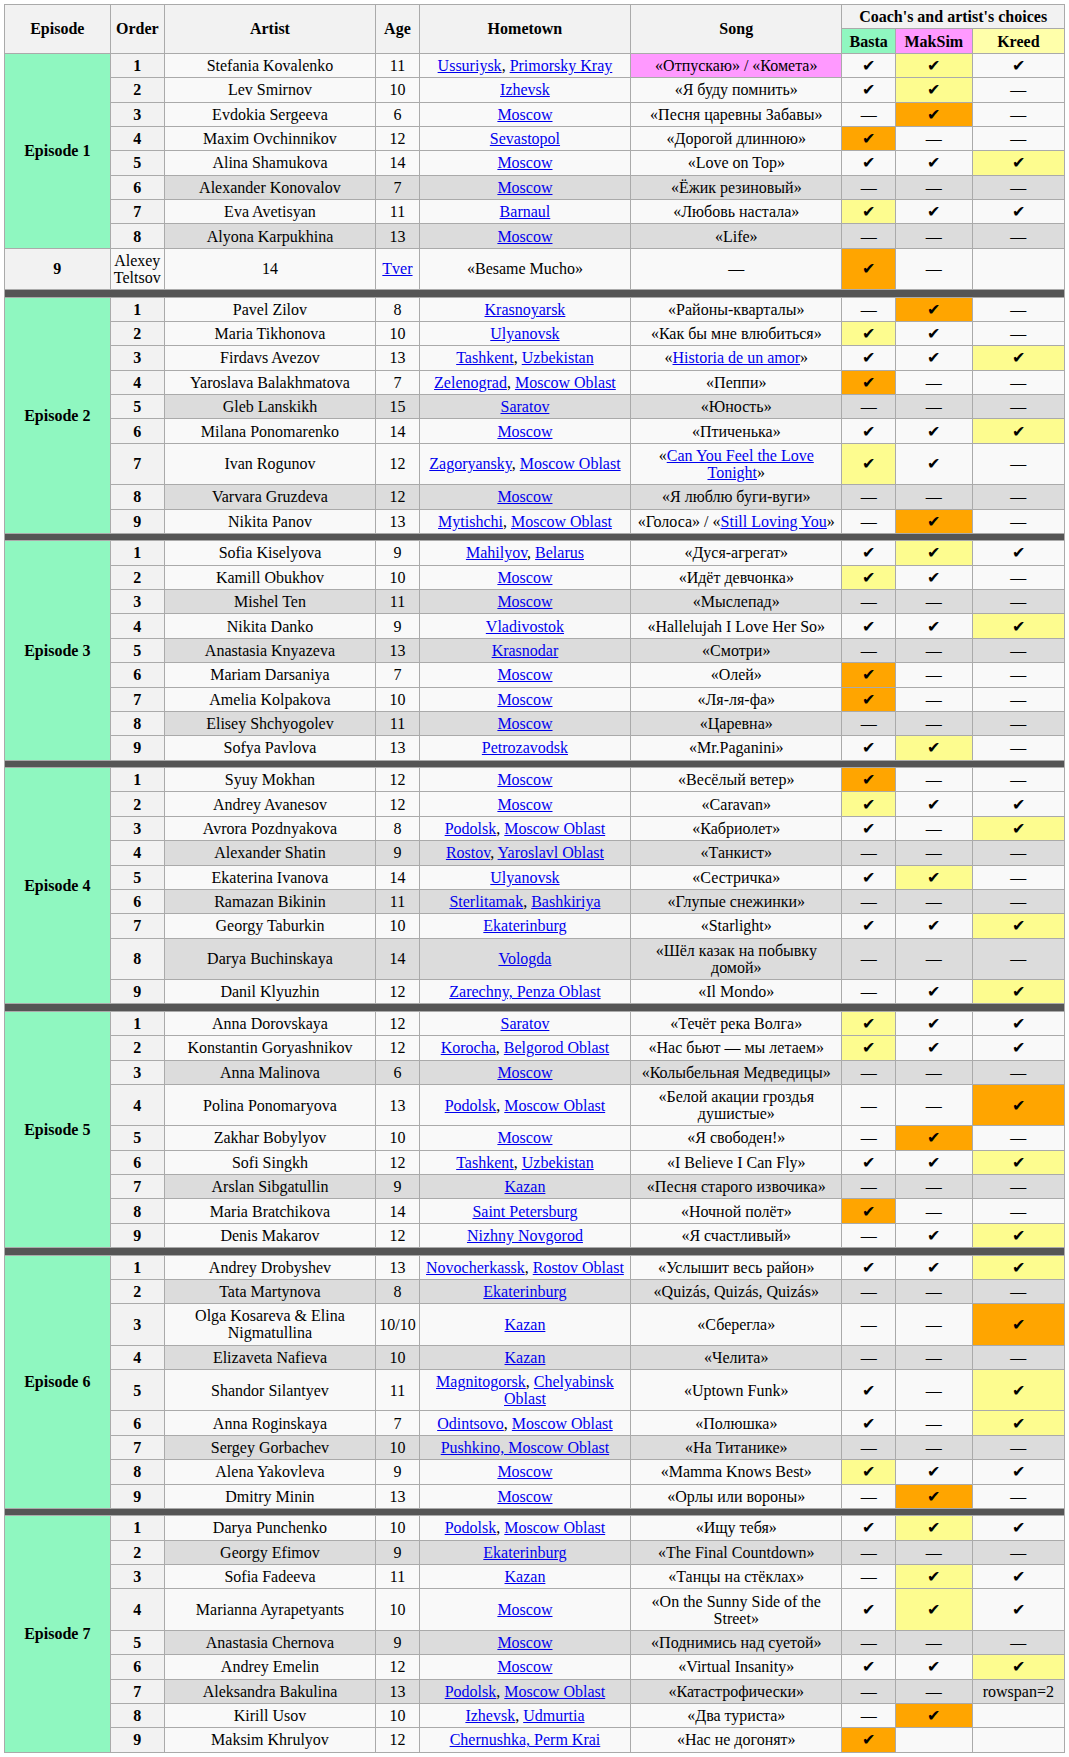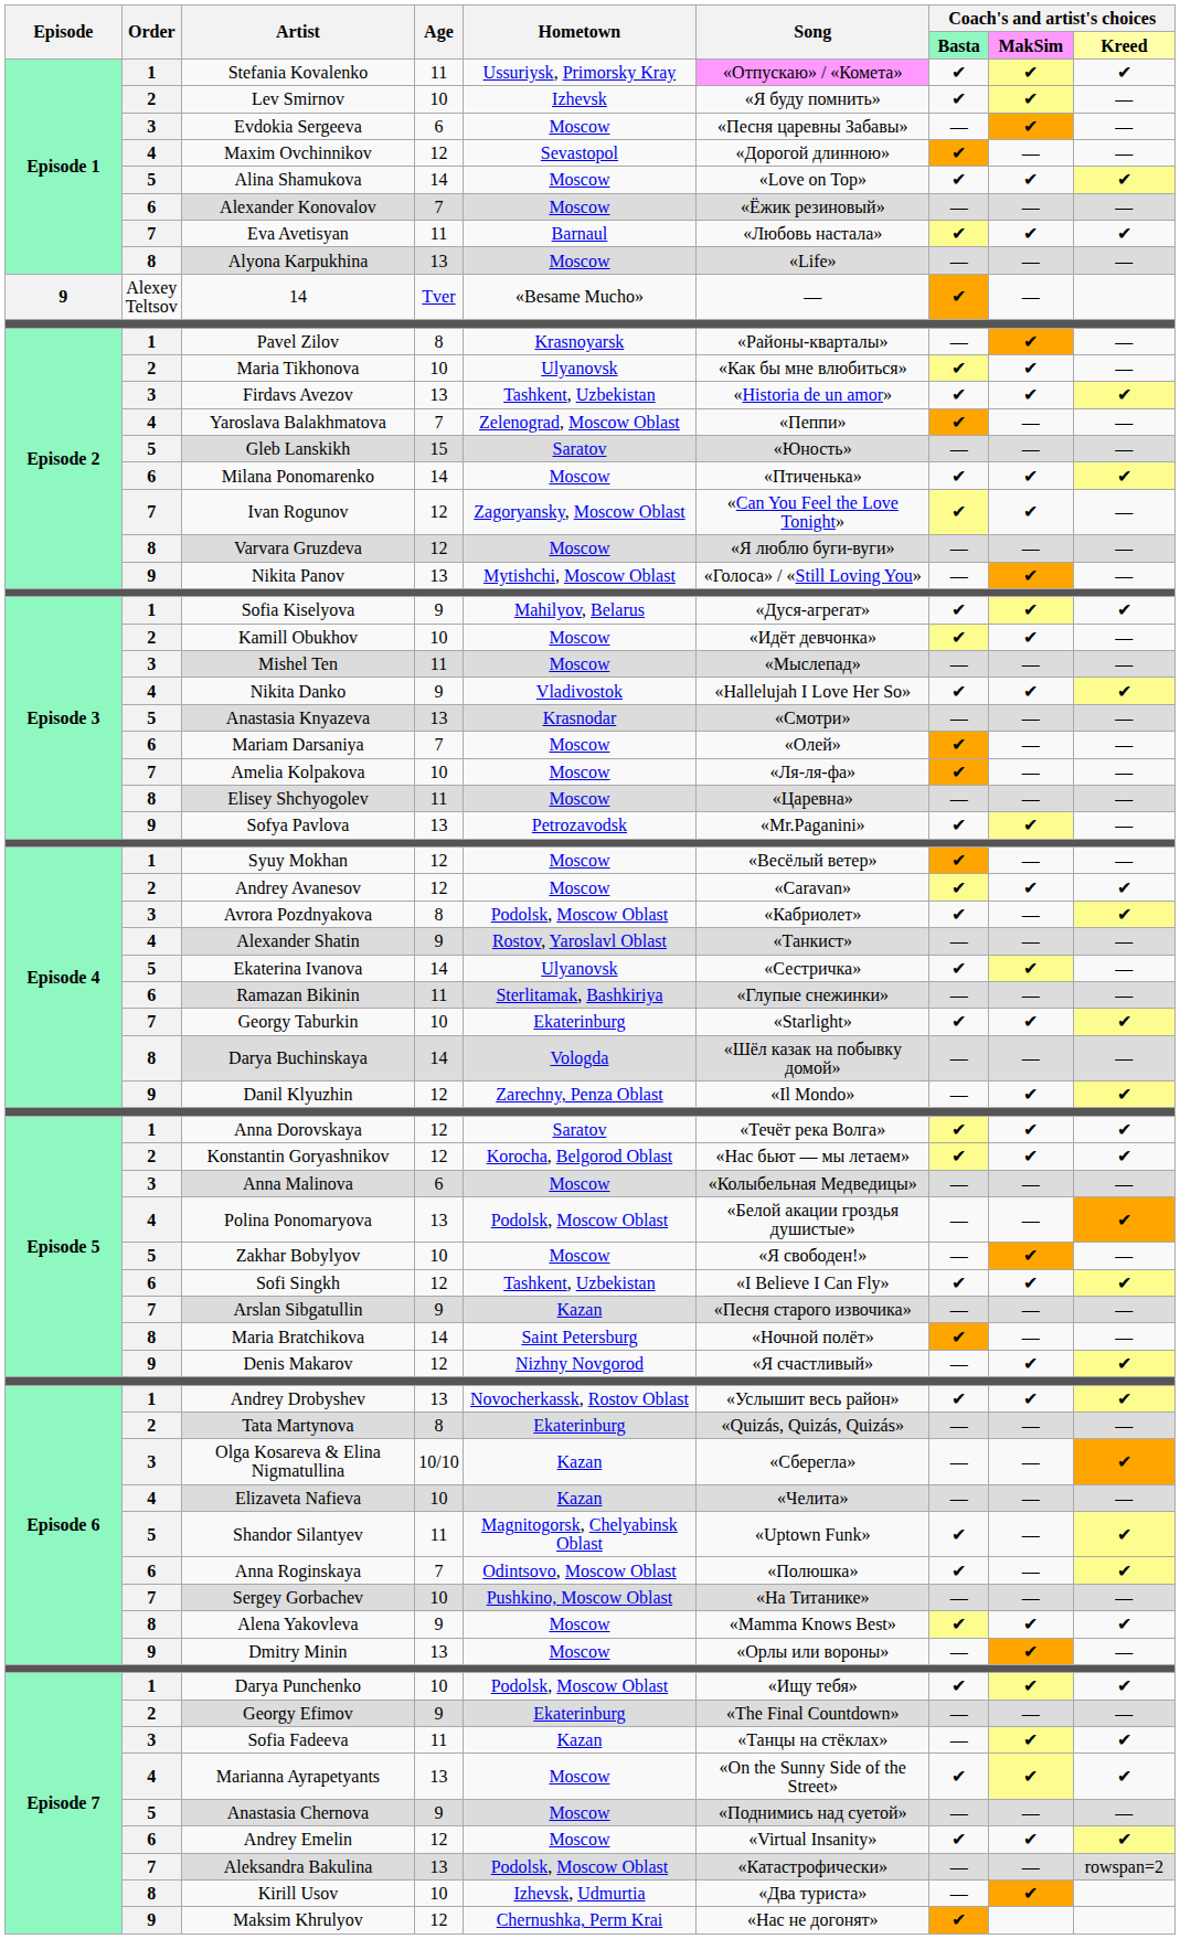Marianna Ayrapetyants | Age: 10 -> 13
